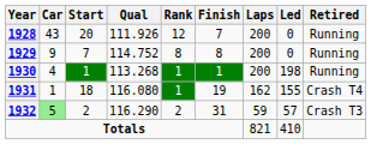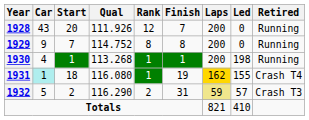1931 | Car: no background -> paleturquoise background
1931 | Laps: no background -> gold background
1932 | Car: lightgreen background -> no background
1932 | Laps: no background -> khaki background
